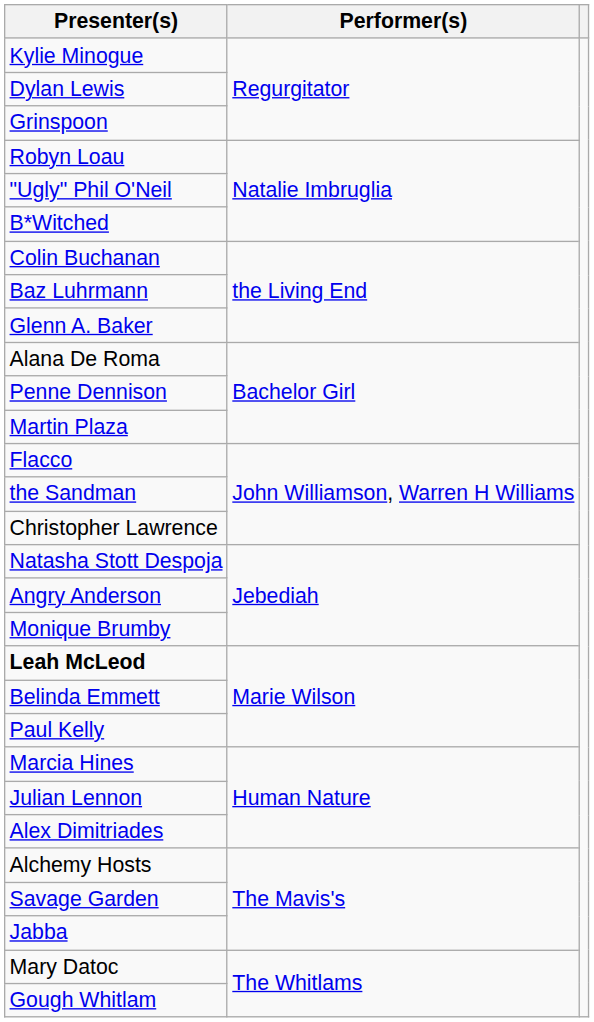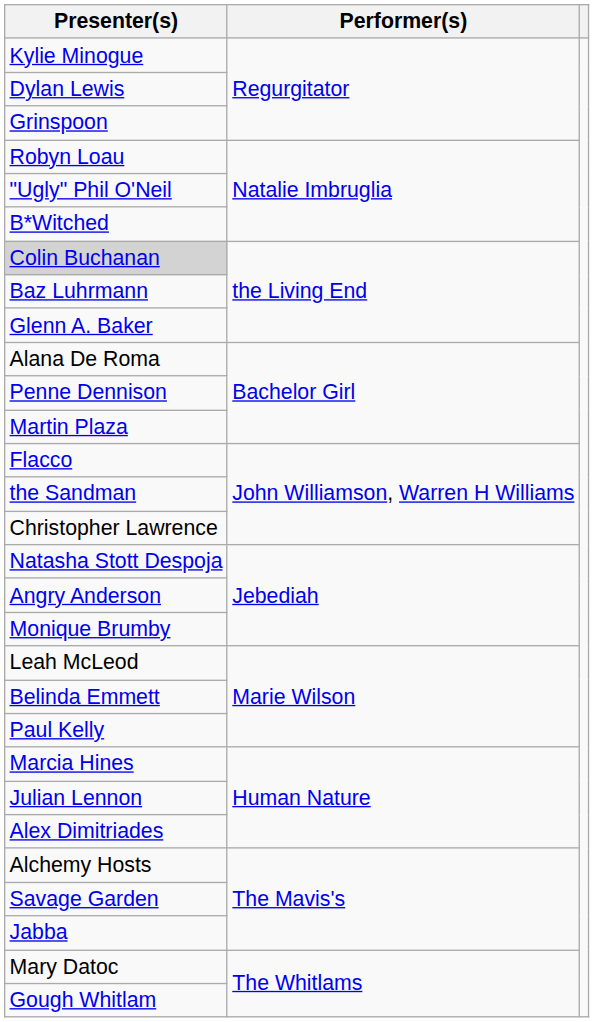Colin Buchanan | Presenter(s): no background -> lightgrey background
Leah McLeod | Presenter(s): bold -> normal
